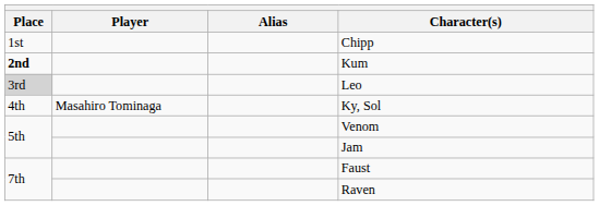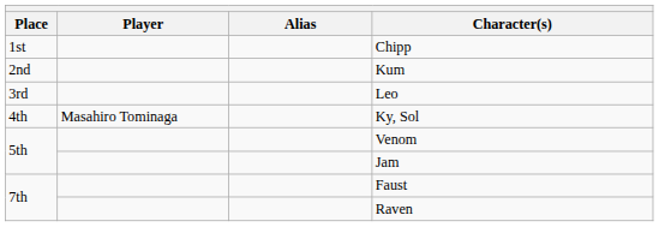Kum | Place: bold -> normal
Leo | Place: lightgrey background -> no background
